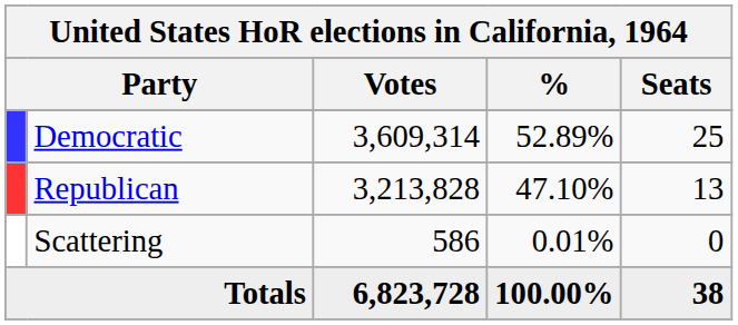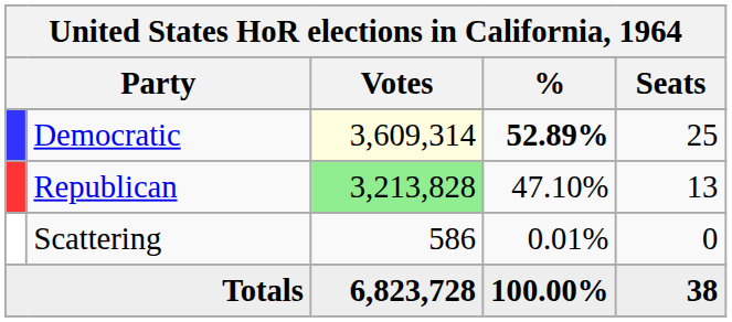Democratic | Votes: no background -> lightyellow background
Democratic | %: normal -> bold
Republican | Votes: no background -> lightgreen background
